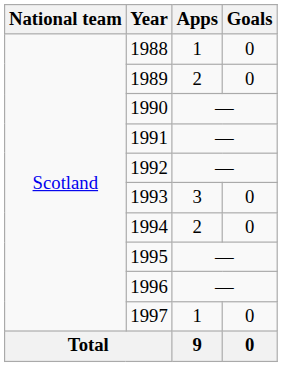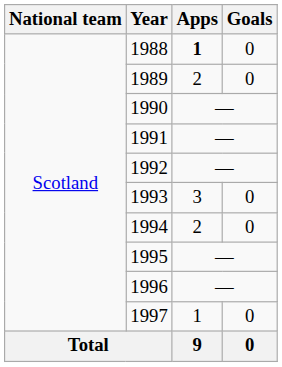1988 | Apps: normal -> bold
